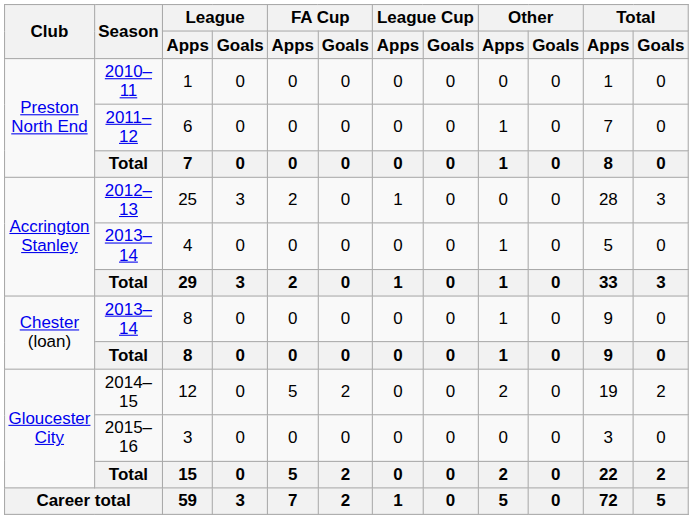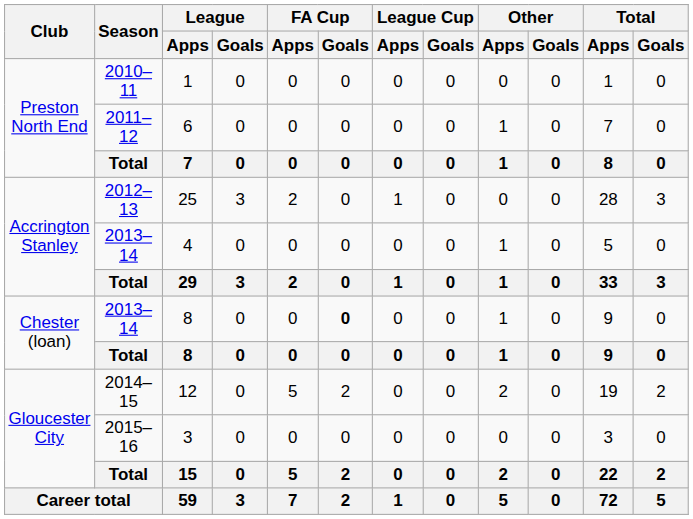2013–14 / 8 | FA Cup / Goals: normal -> bold
